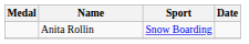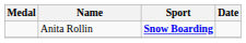Anita Rollin | Sport: normal -> bold
